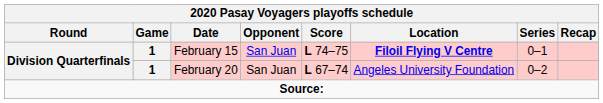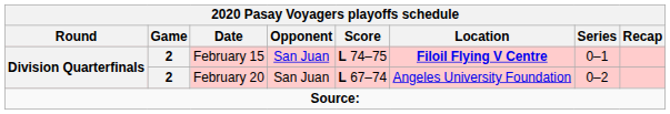February 15 | Game: 1 -> 2
February 20 | Game: 1 -> 2
